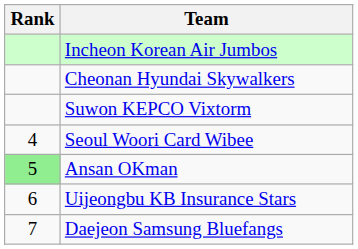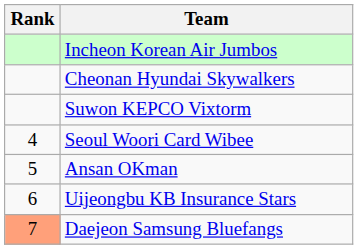Ansan OKman | Rank: lightgreen background -> no background
Daejeon Samsung Bluefangs | Rank: no background -> lightsalmon background
